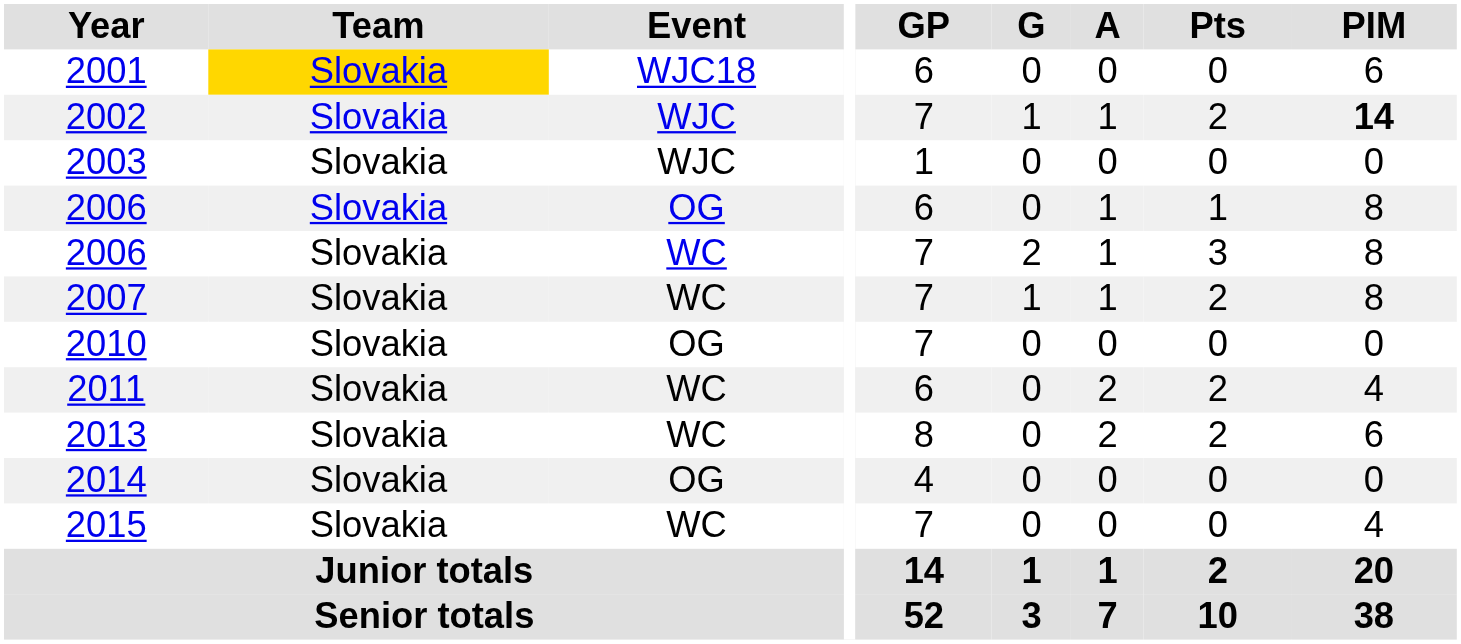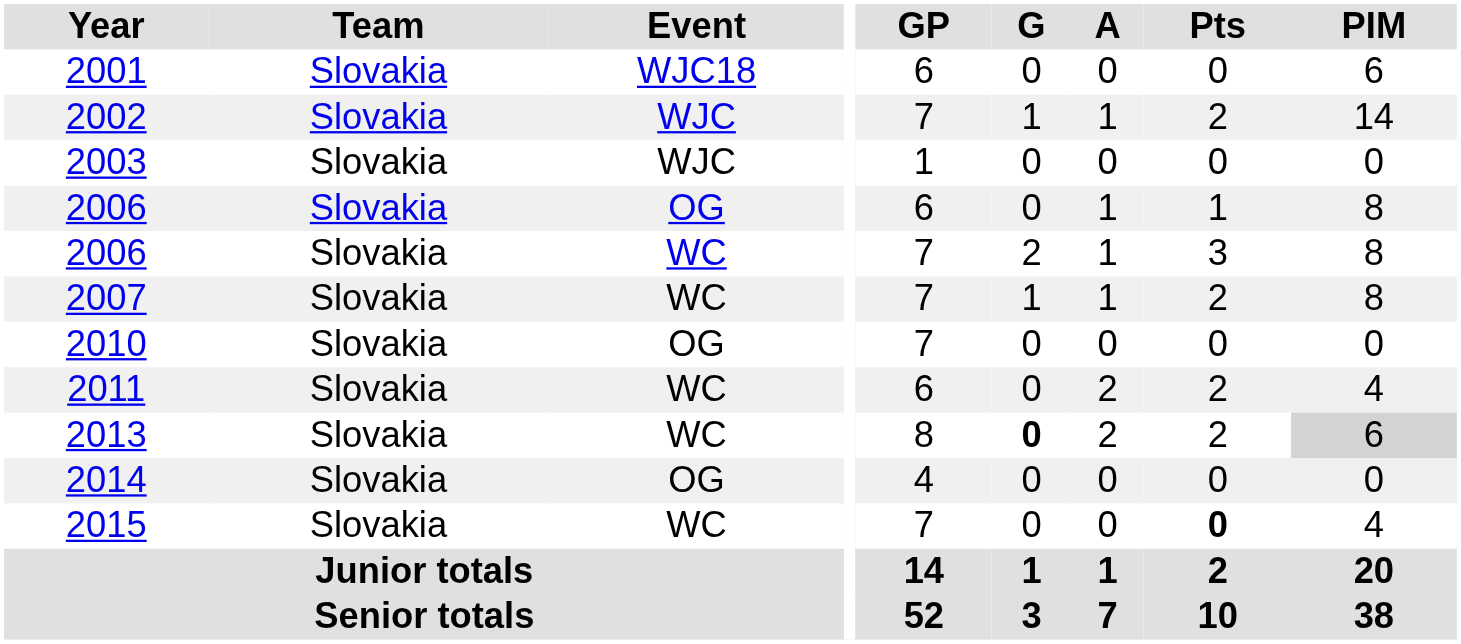2001 | Team: gold background -> no background
2002 | PIM: bold -> normal
2013 | G: normal -> bold
2013 | PIM: no background -> lightgrey background
2015 | Pts: normal -> bold
